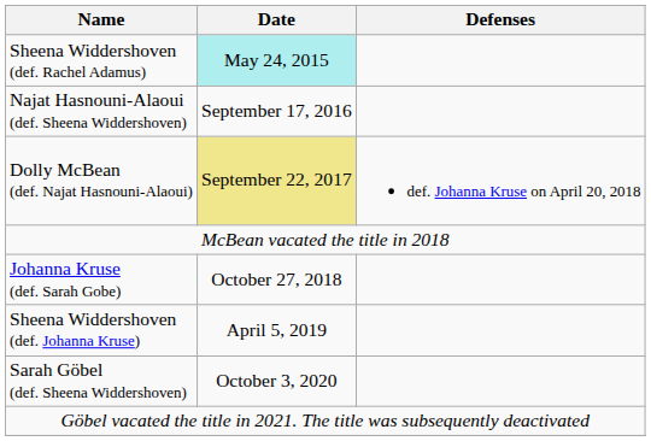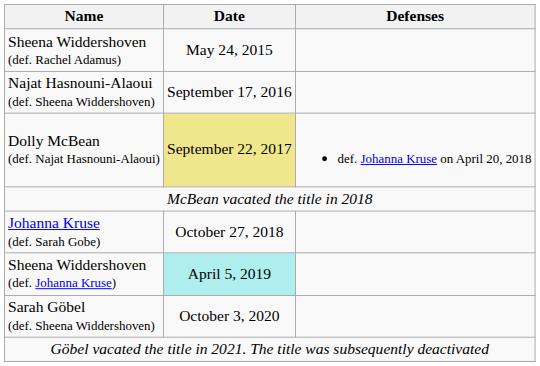Sheena Widdershoven (def. Rachel Adamus) | Date: paleturquoise background -> no background
Sheena Widdershoven (def. Johanna Kruse) | Date: no background -> paleturquoise background
